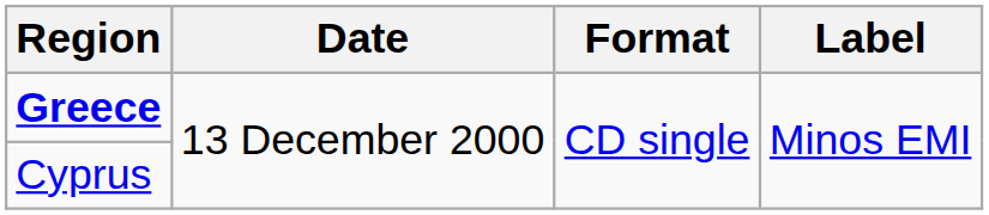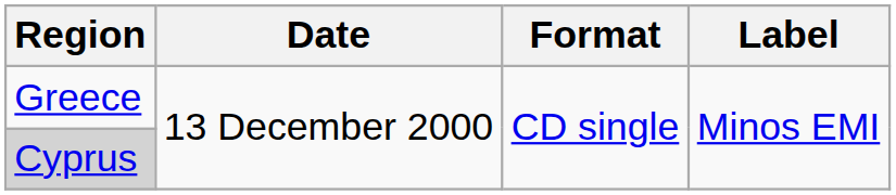Greece | Region: bold -> normal
Cyprus | Region: no background -> lightgrey background
